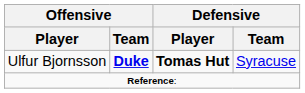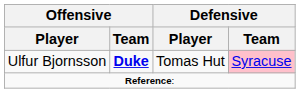Ulfur Bjornsson | Defensive / Player: bold -> normal
Ulfur Bjornsson | Defensive / Team: no background -> pink background
